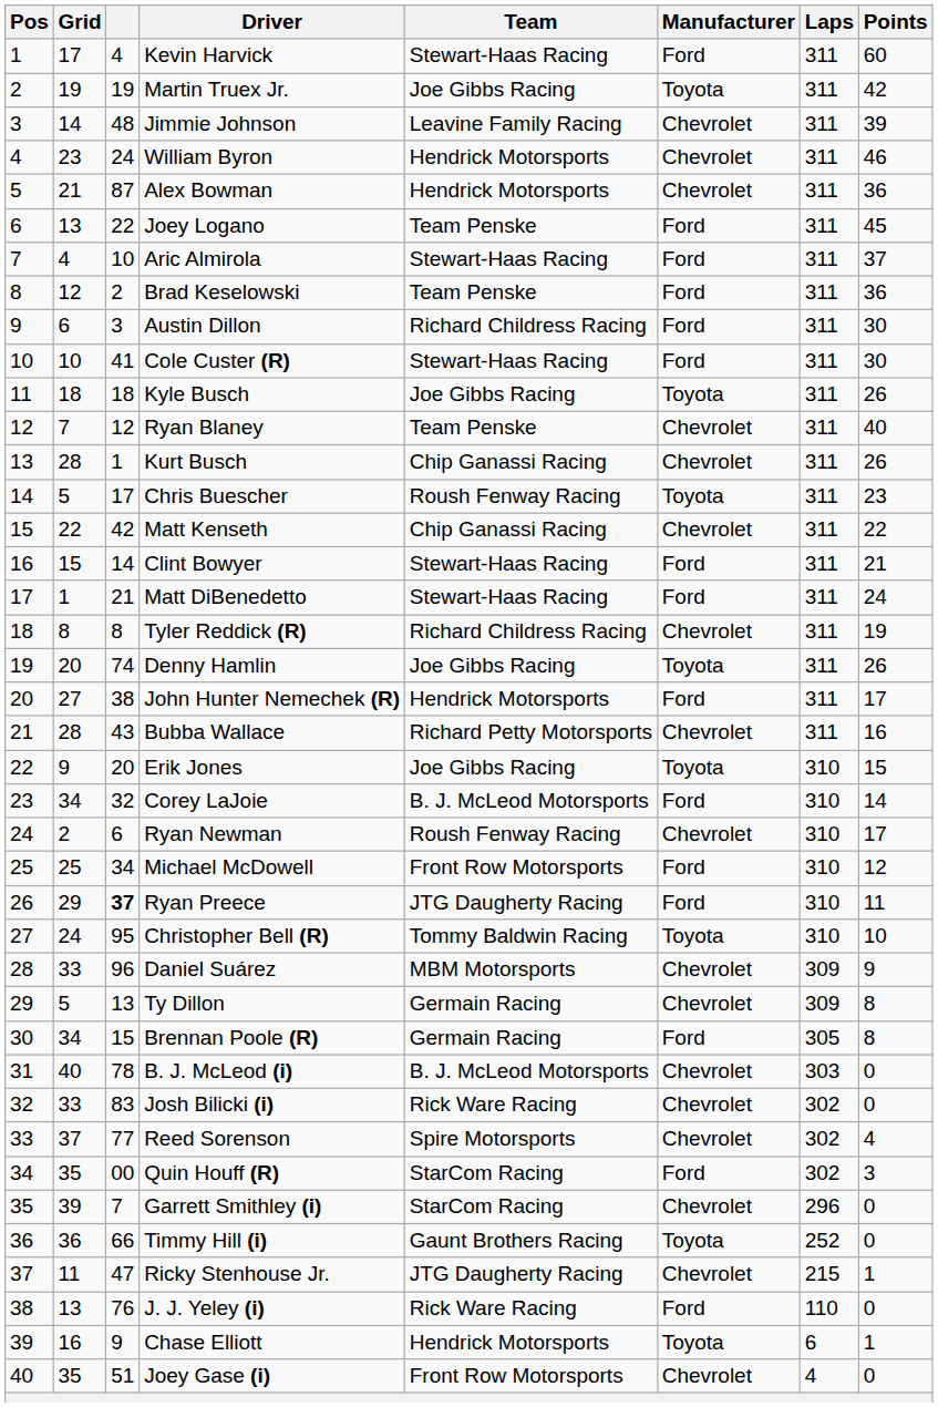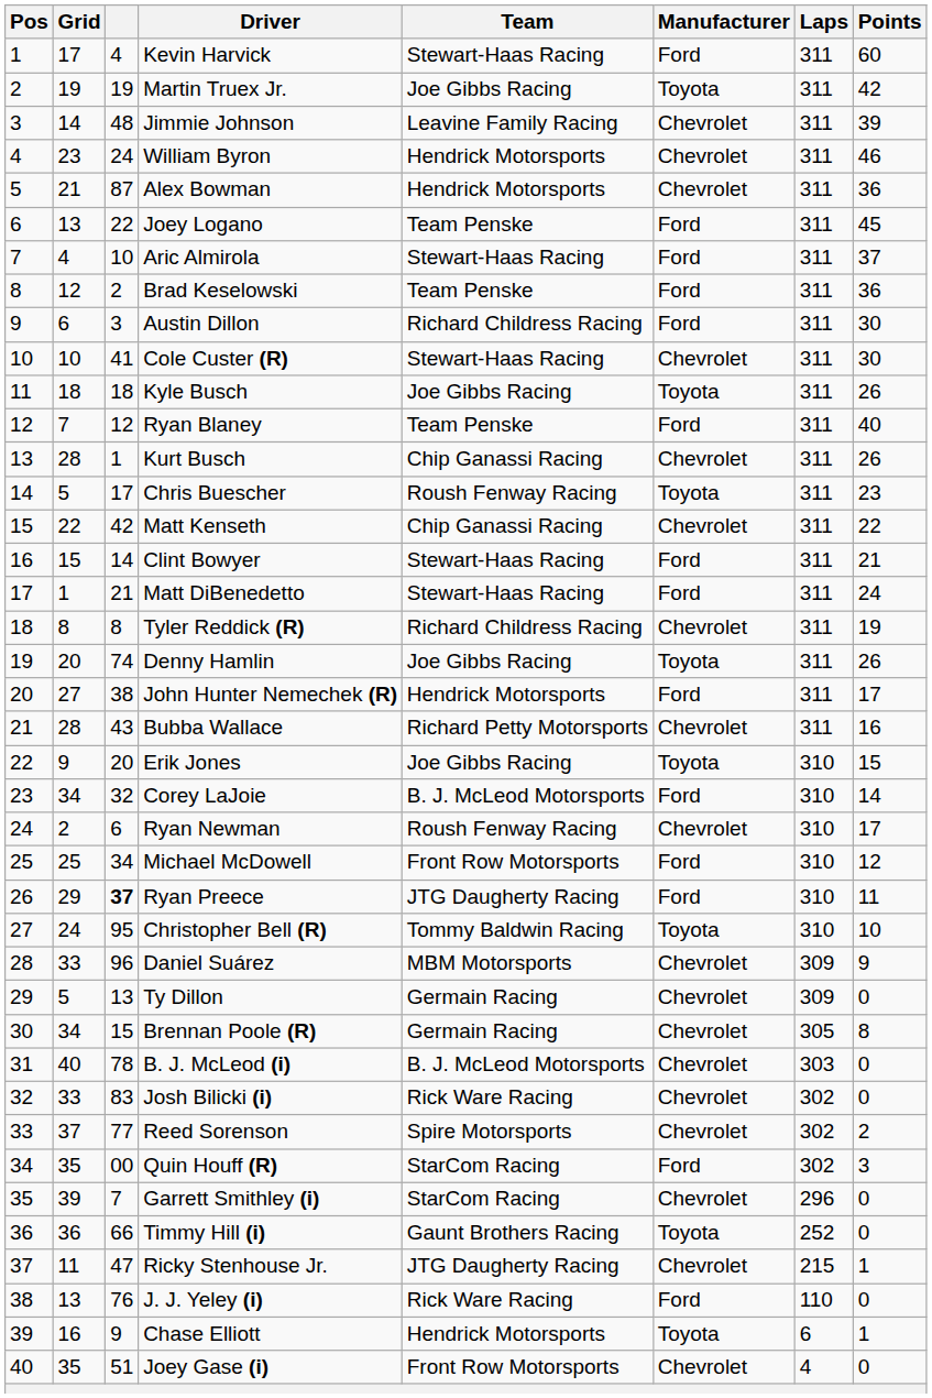Cole Custer (R) | Manufacturer: Ford -> Chevrolet
Ryan Blaney | Manufacturer: Chevrolet -> Ford
Ty Dillon | Points: 8 -> 0
Brennan Poole (R) | Manufacturer: Ford -> Chevrolet
Reed Sorenson | Points: 4 -> 2
